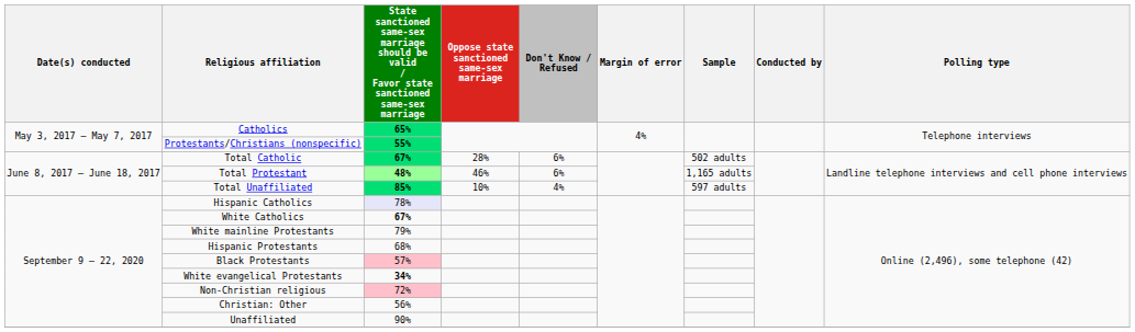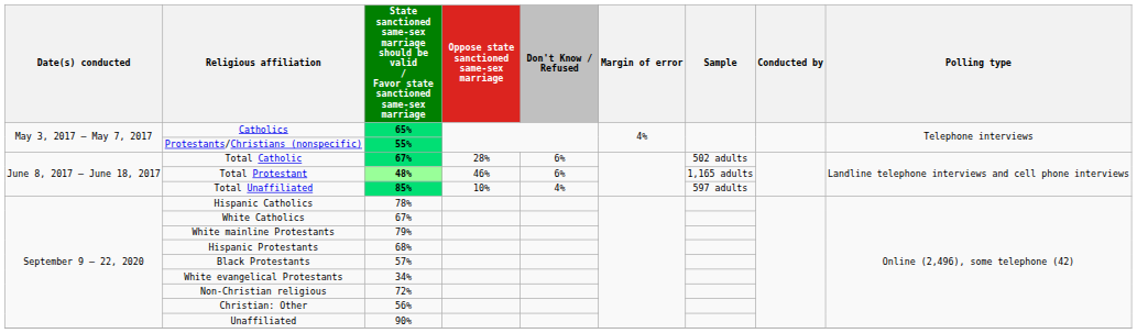Hispanic Catholics | column 3: lavender background -> no background
White Catholics | column 3: bold -> normal
Black Protestants | column 3: pink background -> no background
White evangelical Protestants | column 3: bold -> normal
Non-Christian religious | column 3: pink background -> no background
